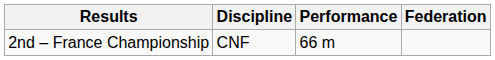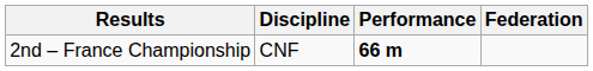2nd – France Championship | Performance: normal -> bold
